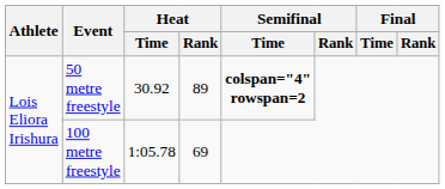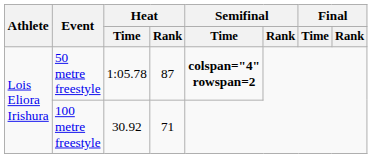50 metre freestyle | Heat / Time: 30.92 -> 1:05.78
50 metre freestyle | Heat / Rank: 89 -> 87
100 metre freestyle | Heat / Time: 1:05.78 -> 30.92
100 metre freestyle | Heat / Rank: 69 -> 71
